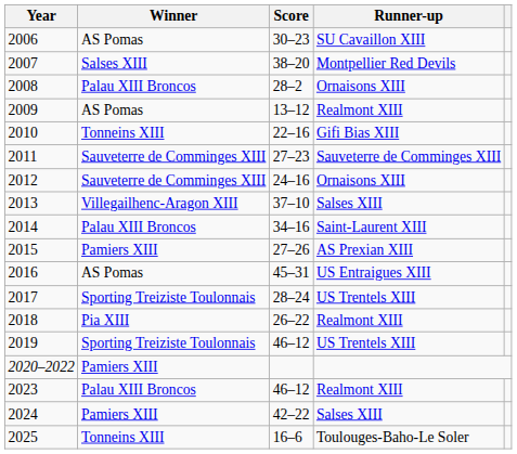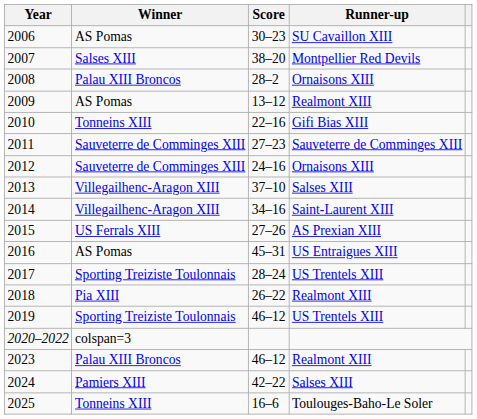2014 | Winner: Palau XIII Broncos -> Villegailhenc-Aragon XIII
2015 | Winner: Pamiers XIII -> US Ferrals XIII
2020–2022 | Winner: Pamiers XIII -> colspan=3
